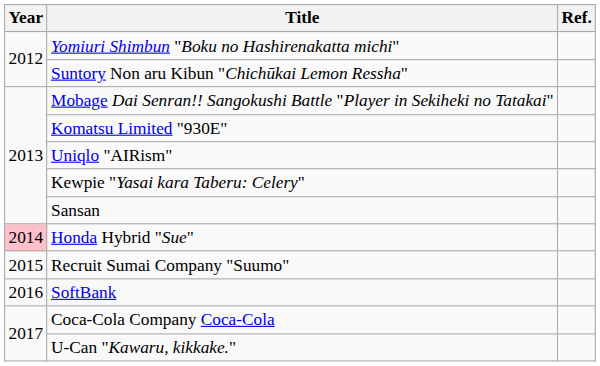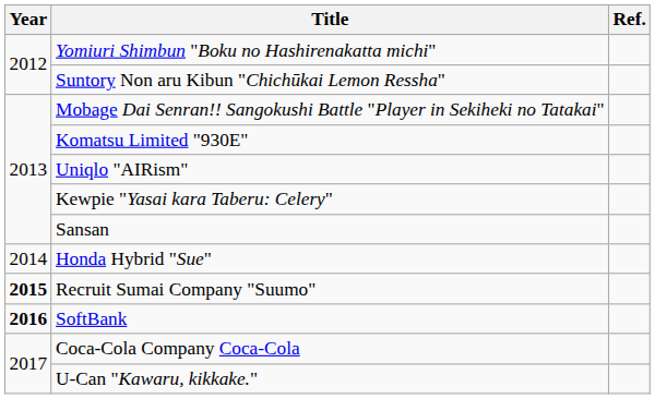Honda Hybrid "Sue" | Year: pink background -> no background
Recruit Sumai Company "Suumo" | Year: normal -> bold
SoftBank | Year: normal -> bold
